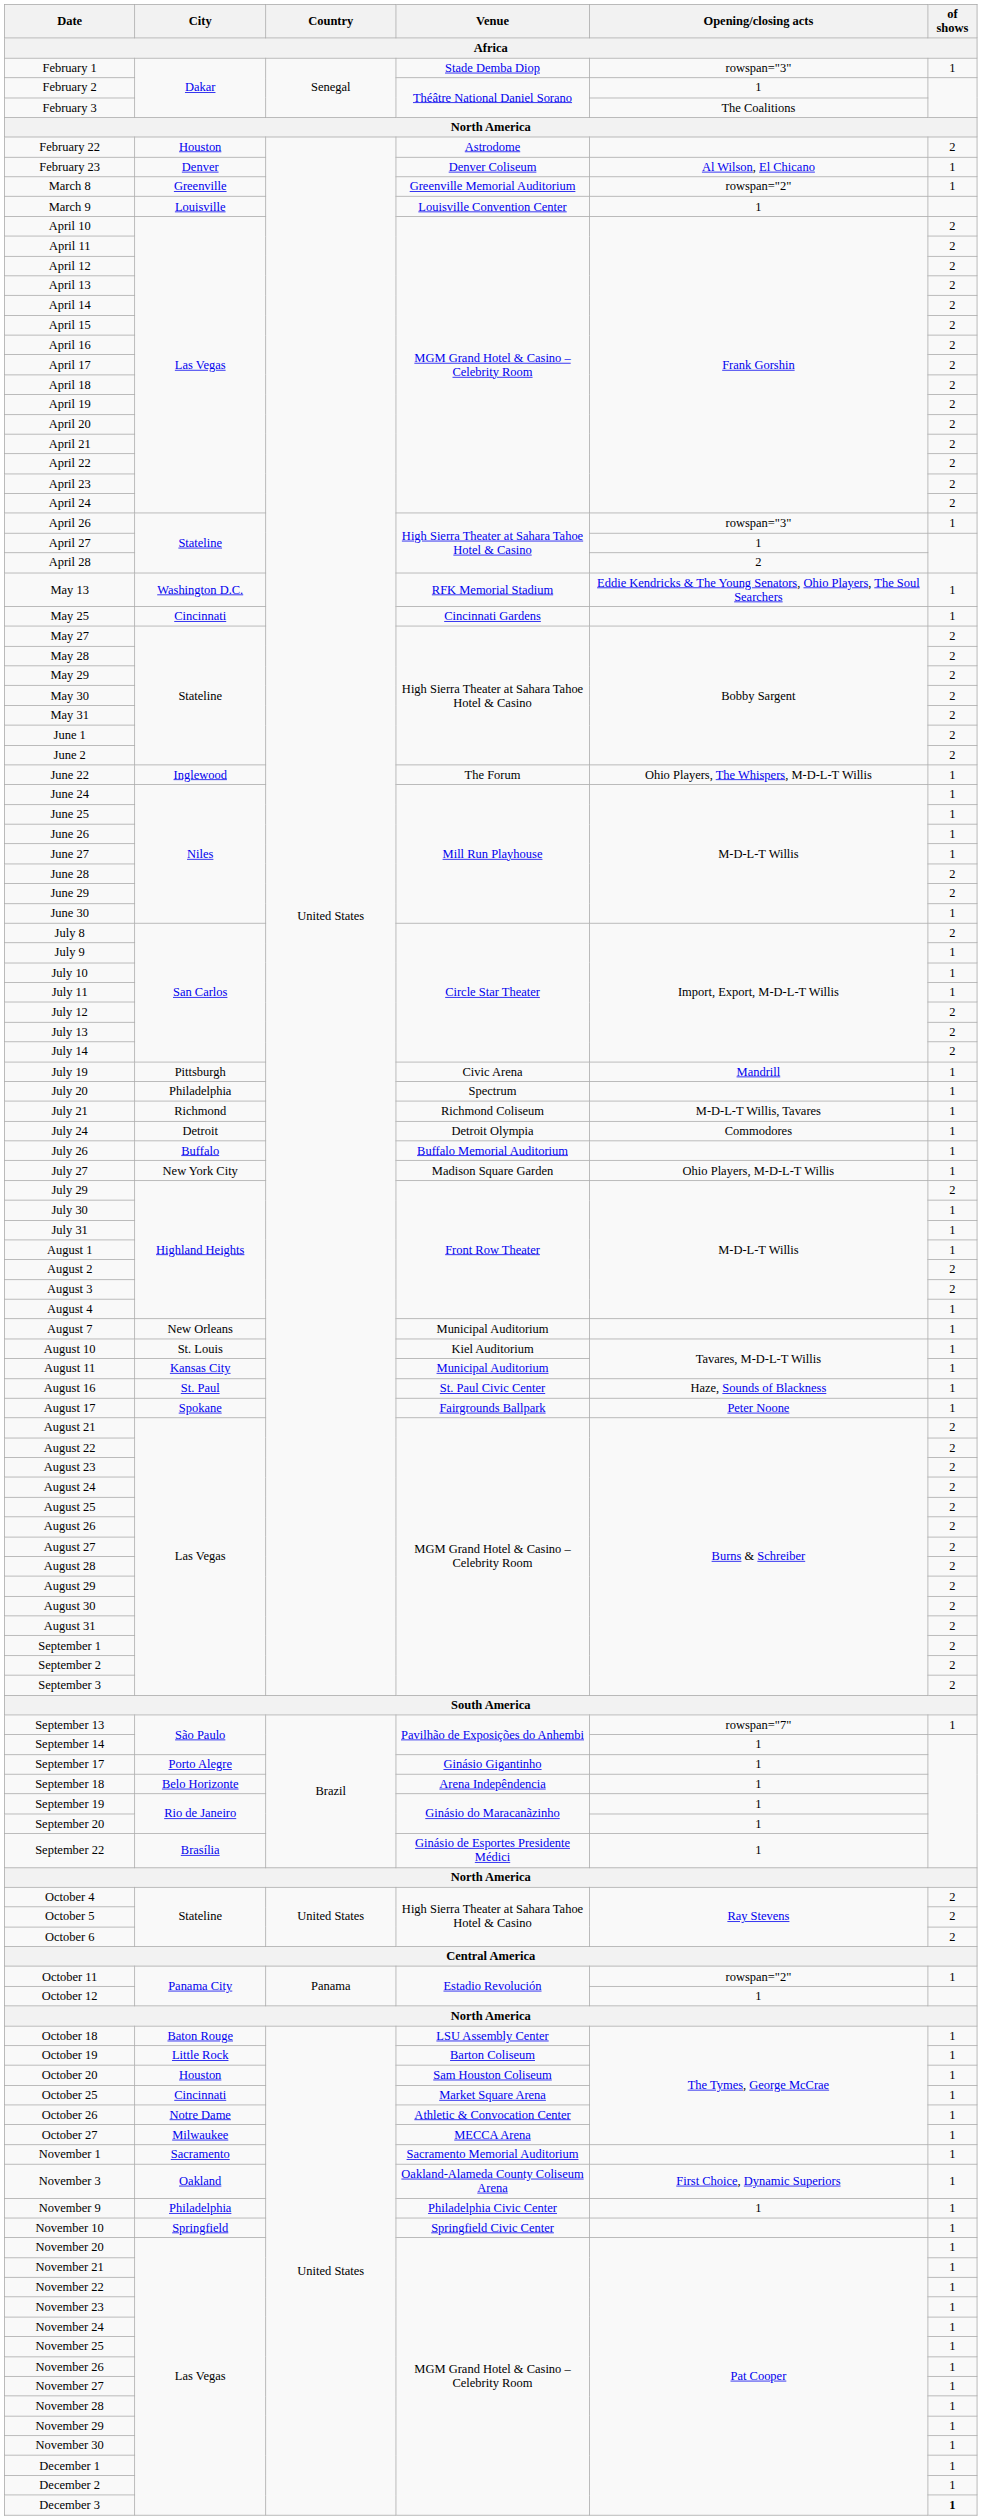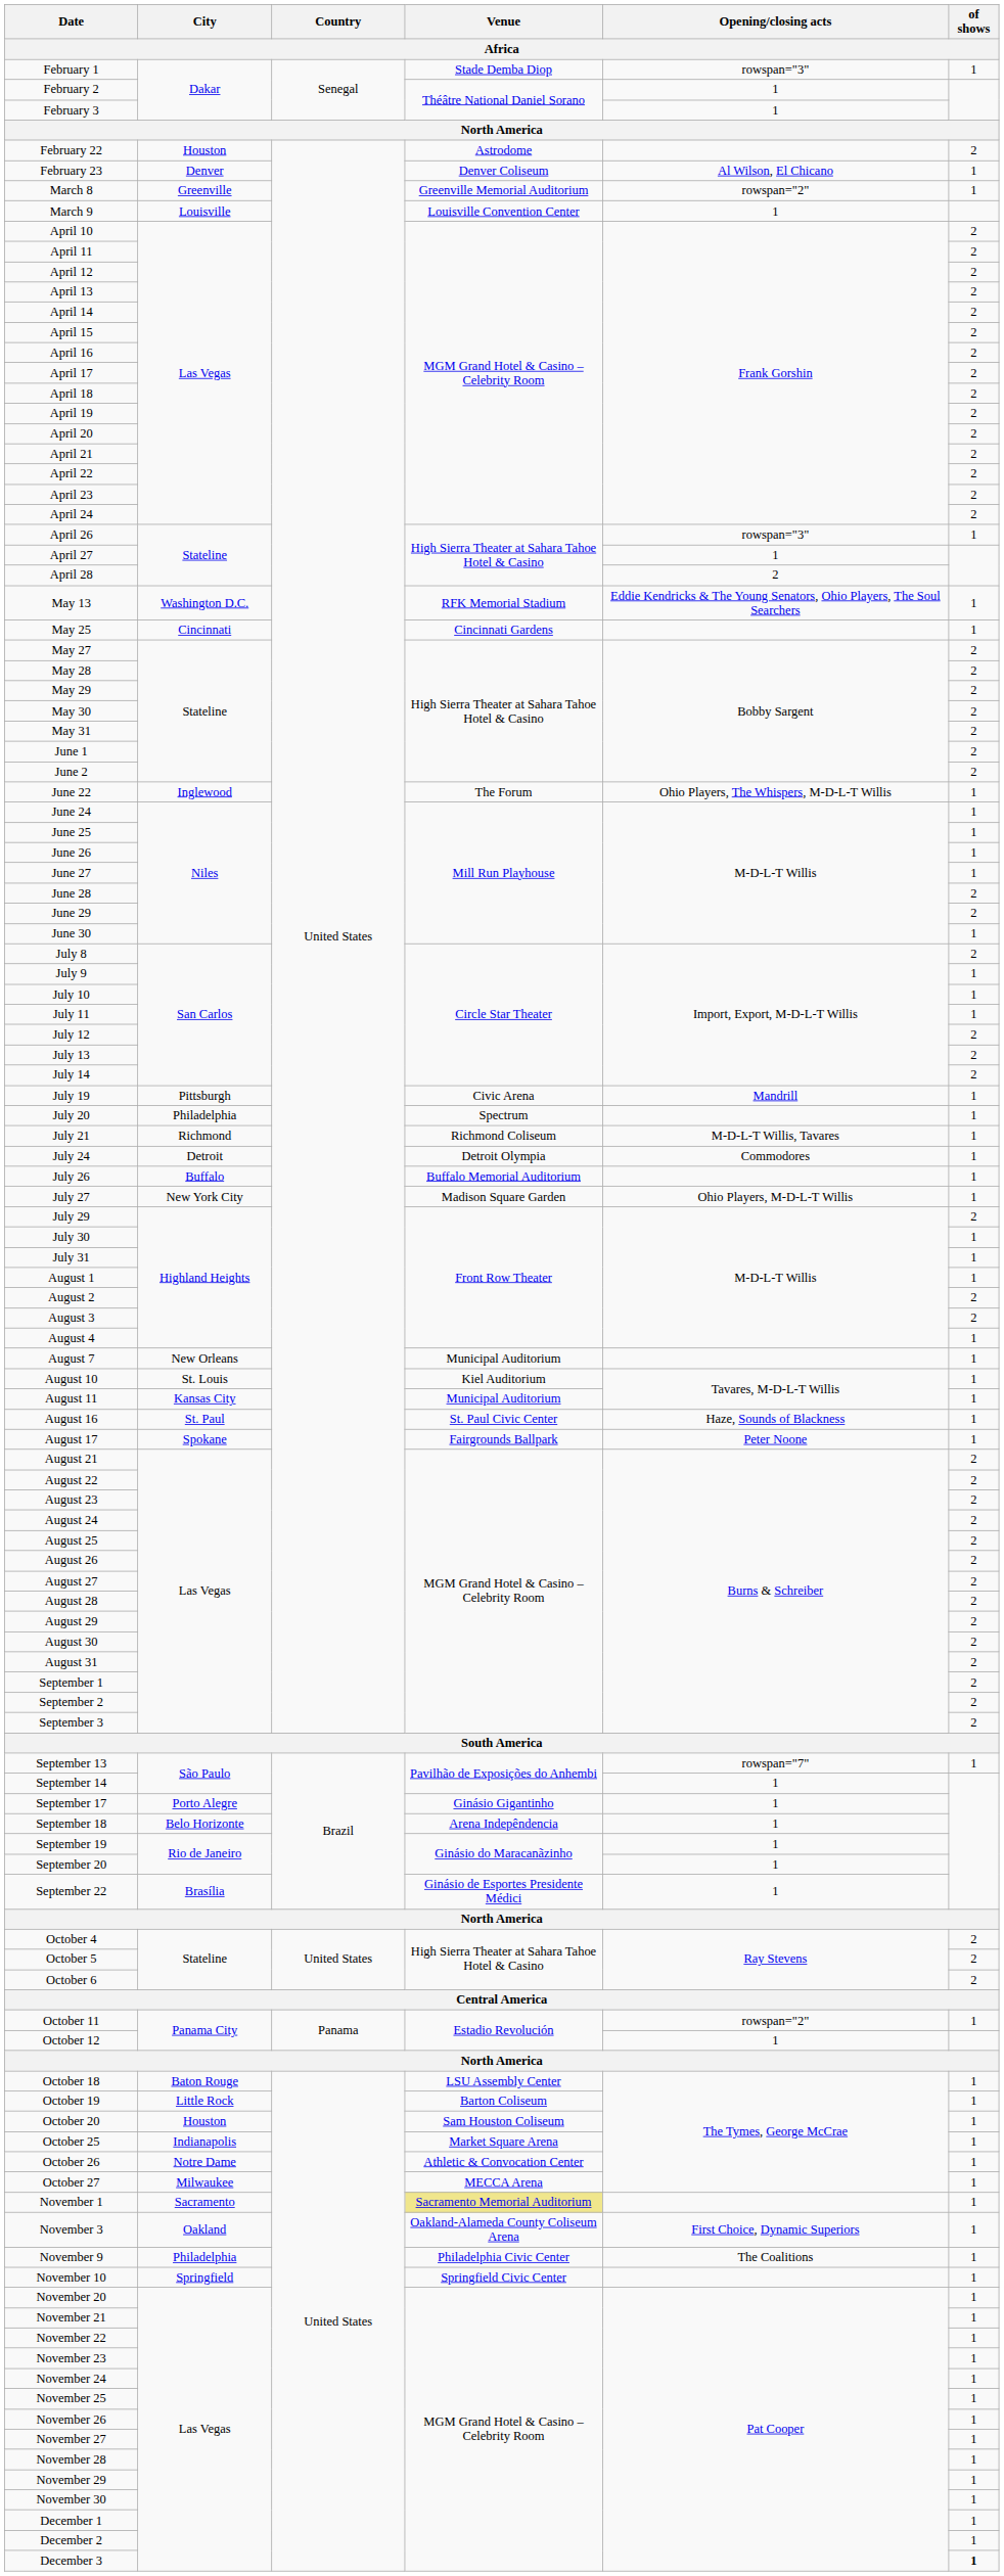February 3 | Opening/closing acts: The Coalitions -> 1
October 25 | City: Cincinnati -> Indianapolis
November 1 | Venue: no background -> khaki background
November 9 | Opening/closing acts: 1 -> The Coalitions
